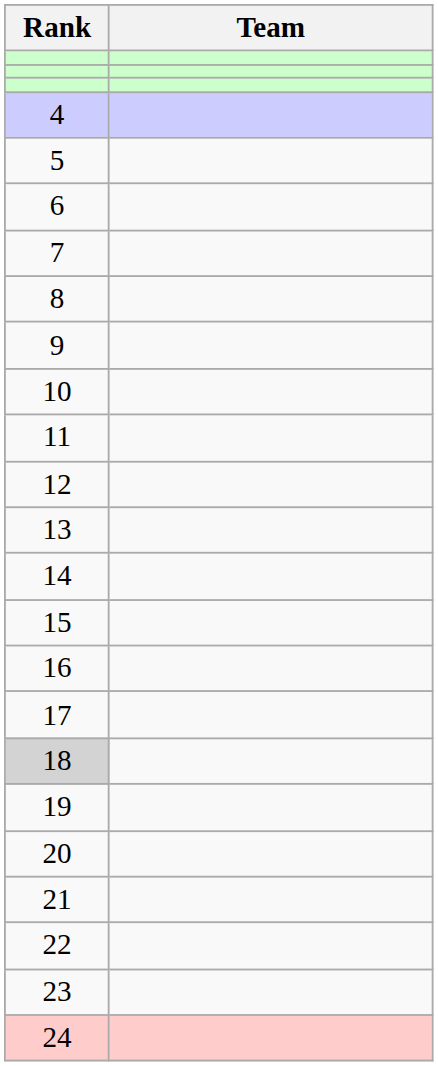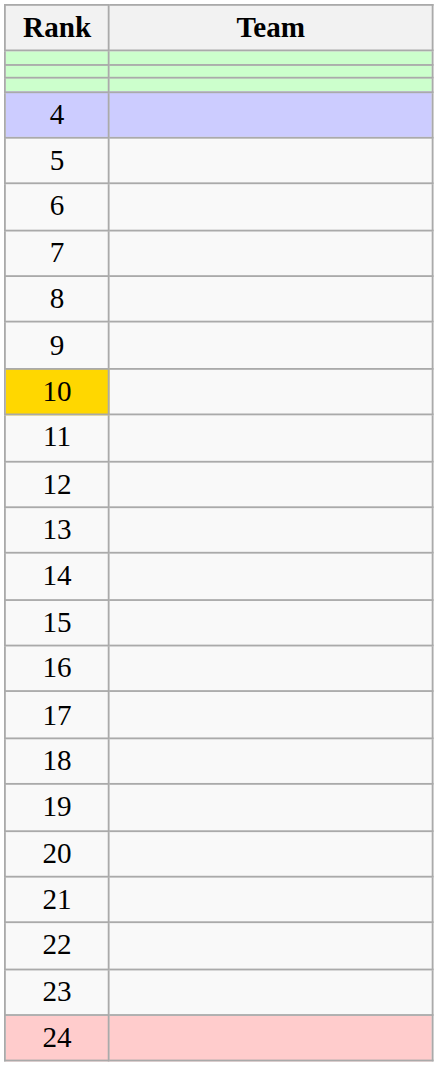row 11 | Rank: no background -> gold background
row 19 | Rank: lightgrey background -> no background
